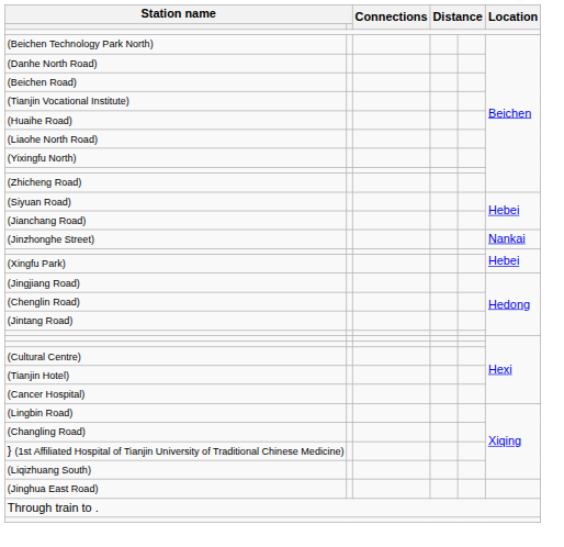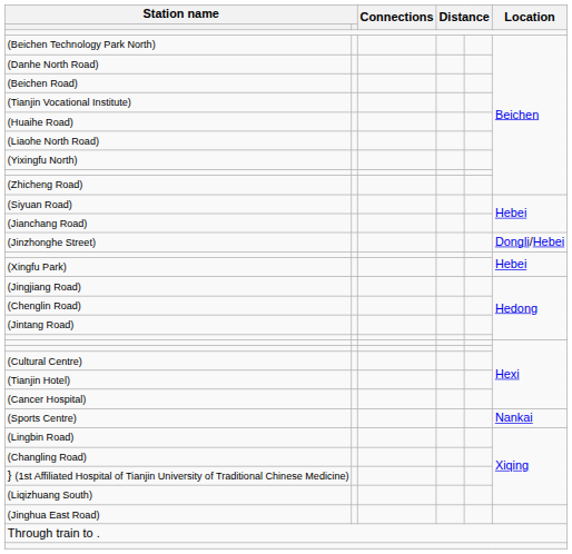(Jinzhonghe Street) | Location: Nankai -> Dongli/Hebei
+ row: (Sports Centre) | Nankai
